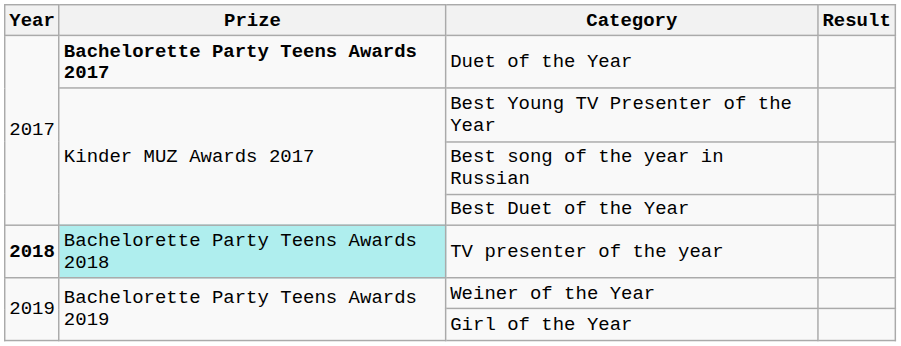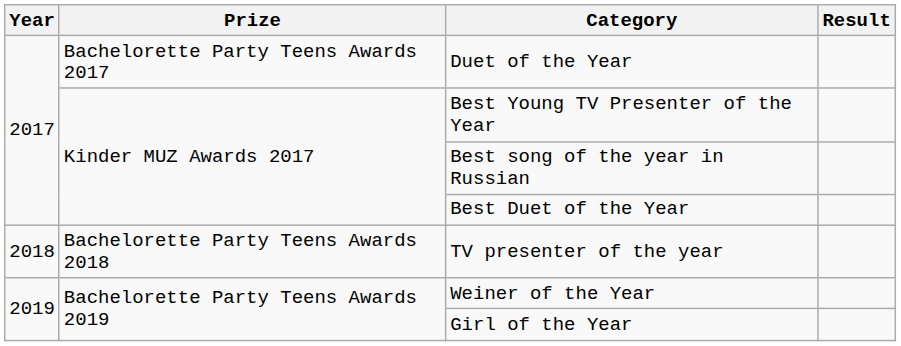Duet of the Year | Prize: bold -> normal
TV presenter of the year | Year: bold -> normal
TV presenter of the year | Prize: paleturquoise background -> no background
